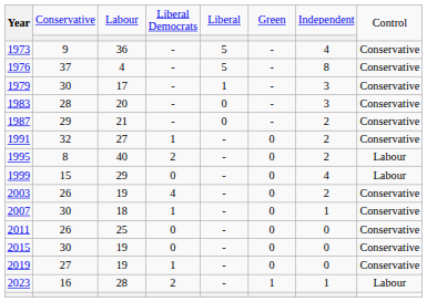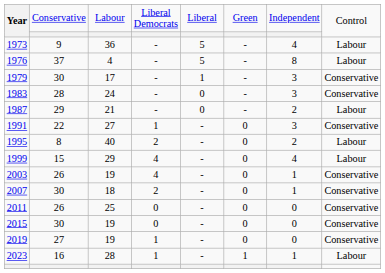1973 | column 8: Conservative -> Labour
1976 | column 8: Conservative -> Labour
1983 | column 3: 20 -> 24
1987 | column 8: Conservative -> Labour
1991 | column 2: 32 -> 22
1991 | column 7: 2 -> 3
1999 | column 4: 0 -> 4
2003 | column 7: 2 -> 1
2007 | column 4: 1 -> 2
2023 | column 4: 2 -> 1
